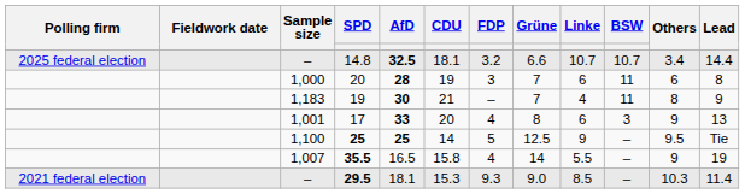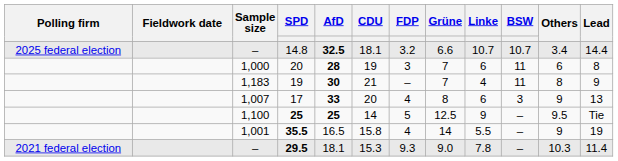17 | Sample size: 1,001 -> 1,007
35.5 | Sample size: 1,007 -> 1,001
29.5 | Linke: 8.5 -> 7.8
